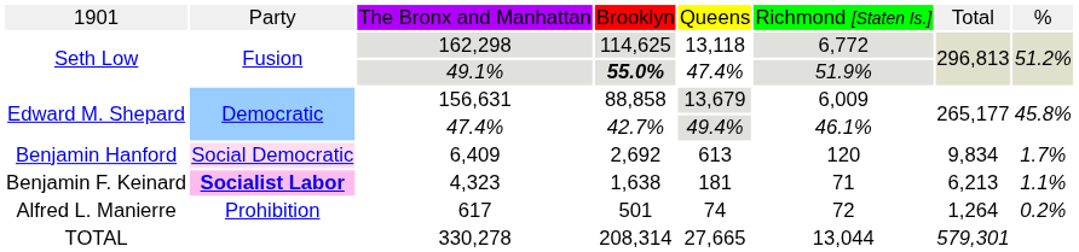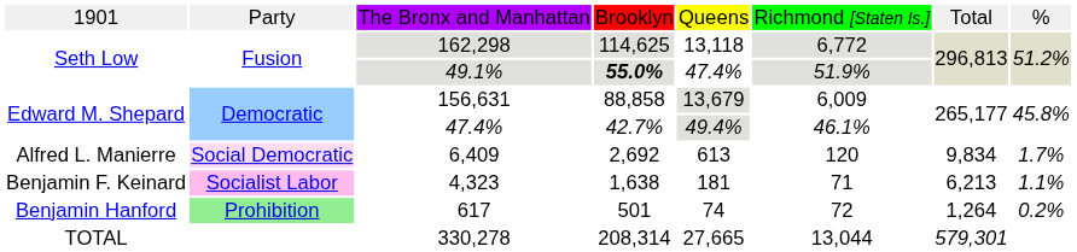6,409 | column 1: Benjamin Hanford -> Alfred L. Manierre
4,323 | column 2: bold -> normal
617 | column 1: Alfred L. Manierre -> Benjamin Hanford
617 | column 2: no background -> lightgreen background
